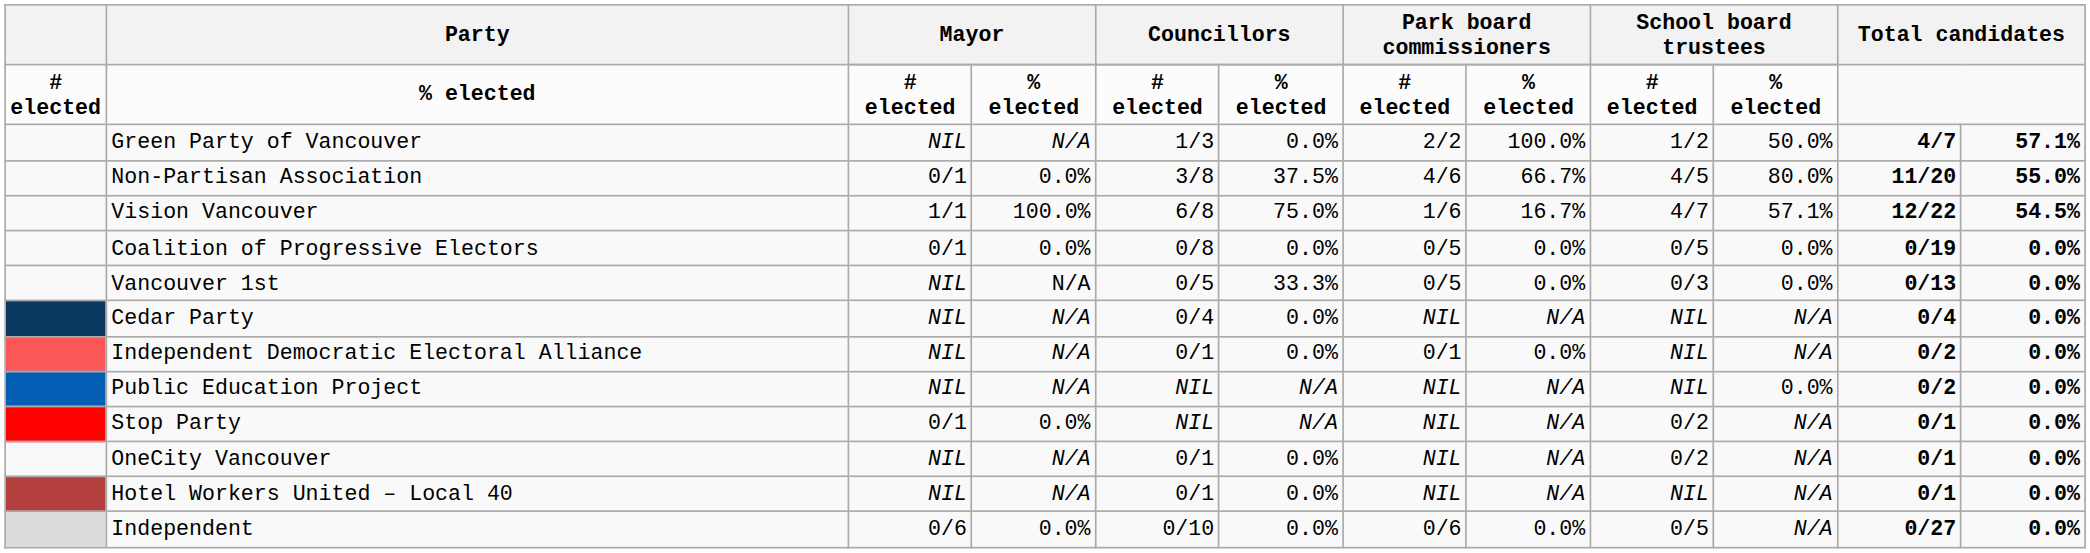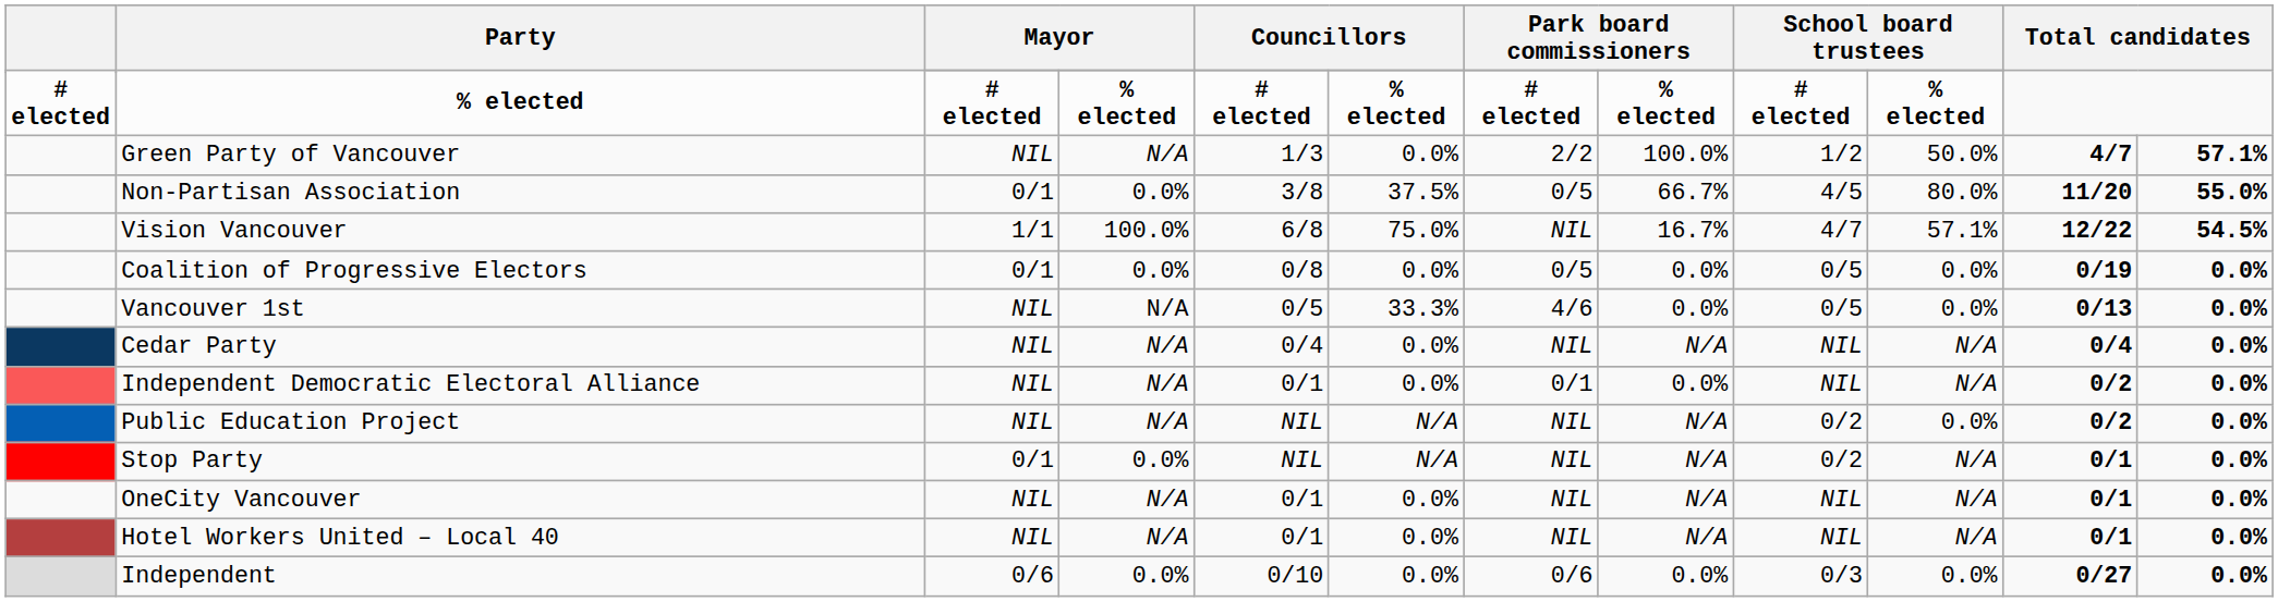Non-Partisan Association | column 7: 4/6 -> 0/5
Vision Vancouver | column 7: 1/6 -> NIL
Vancouver 1st | column 7: 0/5 -> 4/6
Vancouver 1st | column 9: 0/3 -> 0/5
Public Education Project | column 9: NIL -> 0/2
OneCity Vancouver | column 9: 0/2 -> NIL
Independent | column 9: 0/5 -> 0/3
Independent | column 10: N/A -> 0.0%
